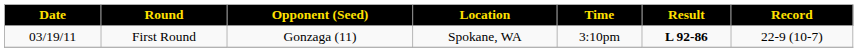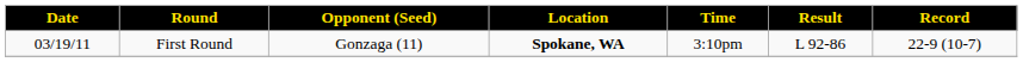First Round | Location: normal -> bold
First Round | Result: bold -> normal
